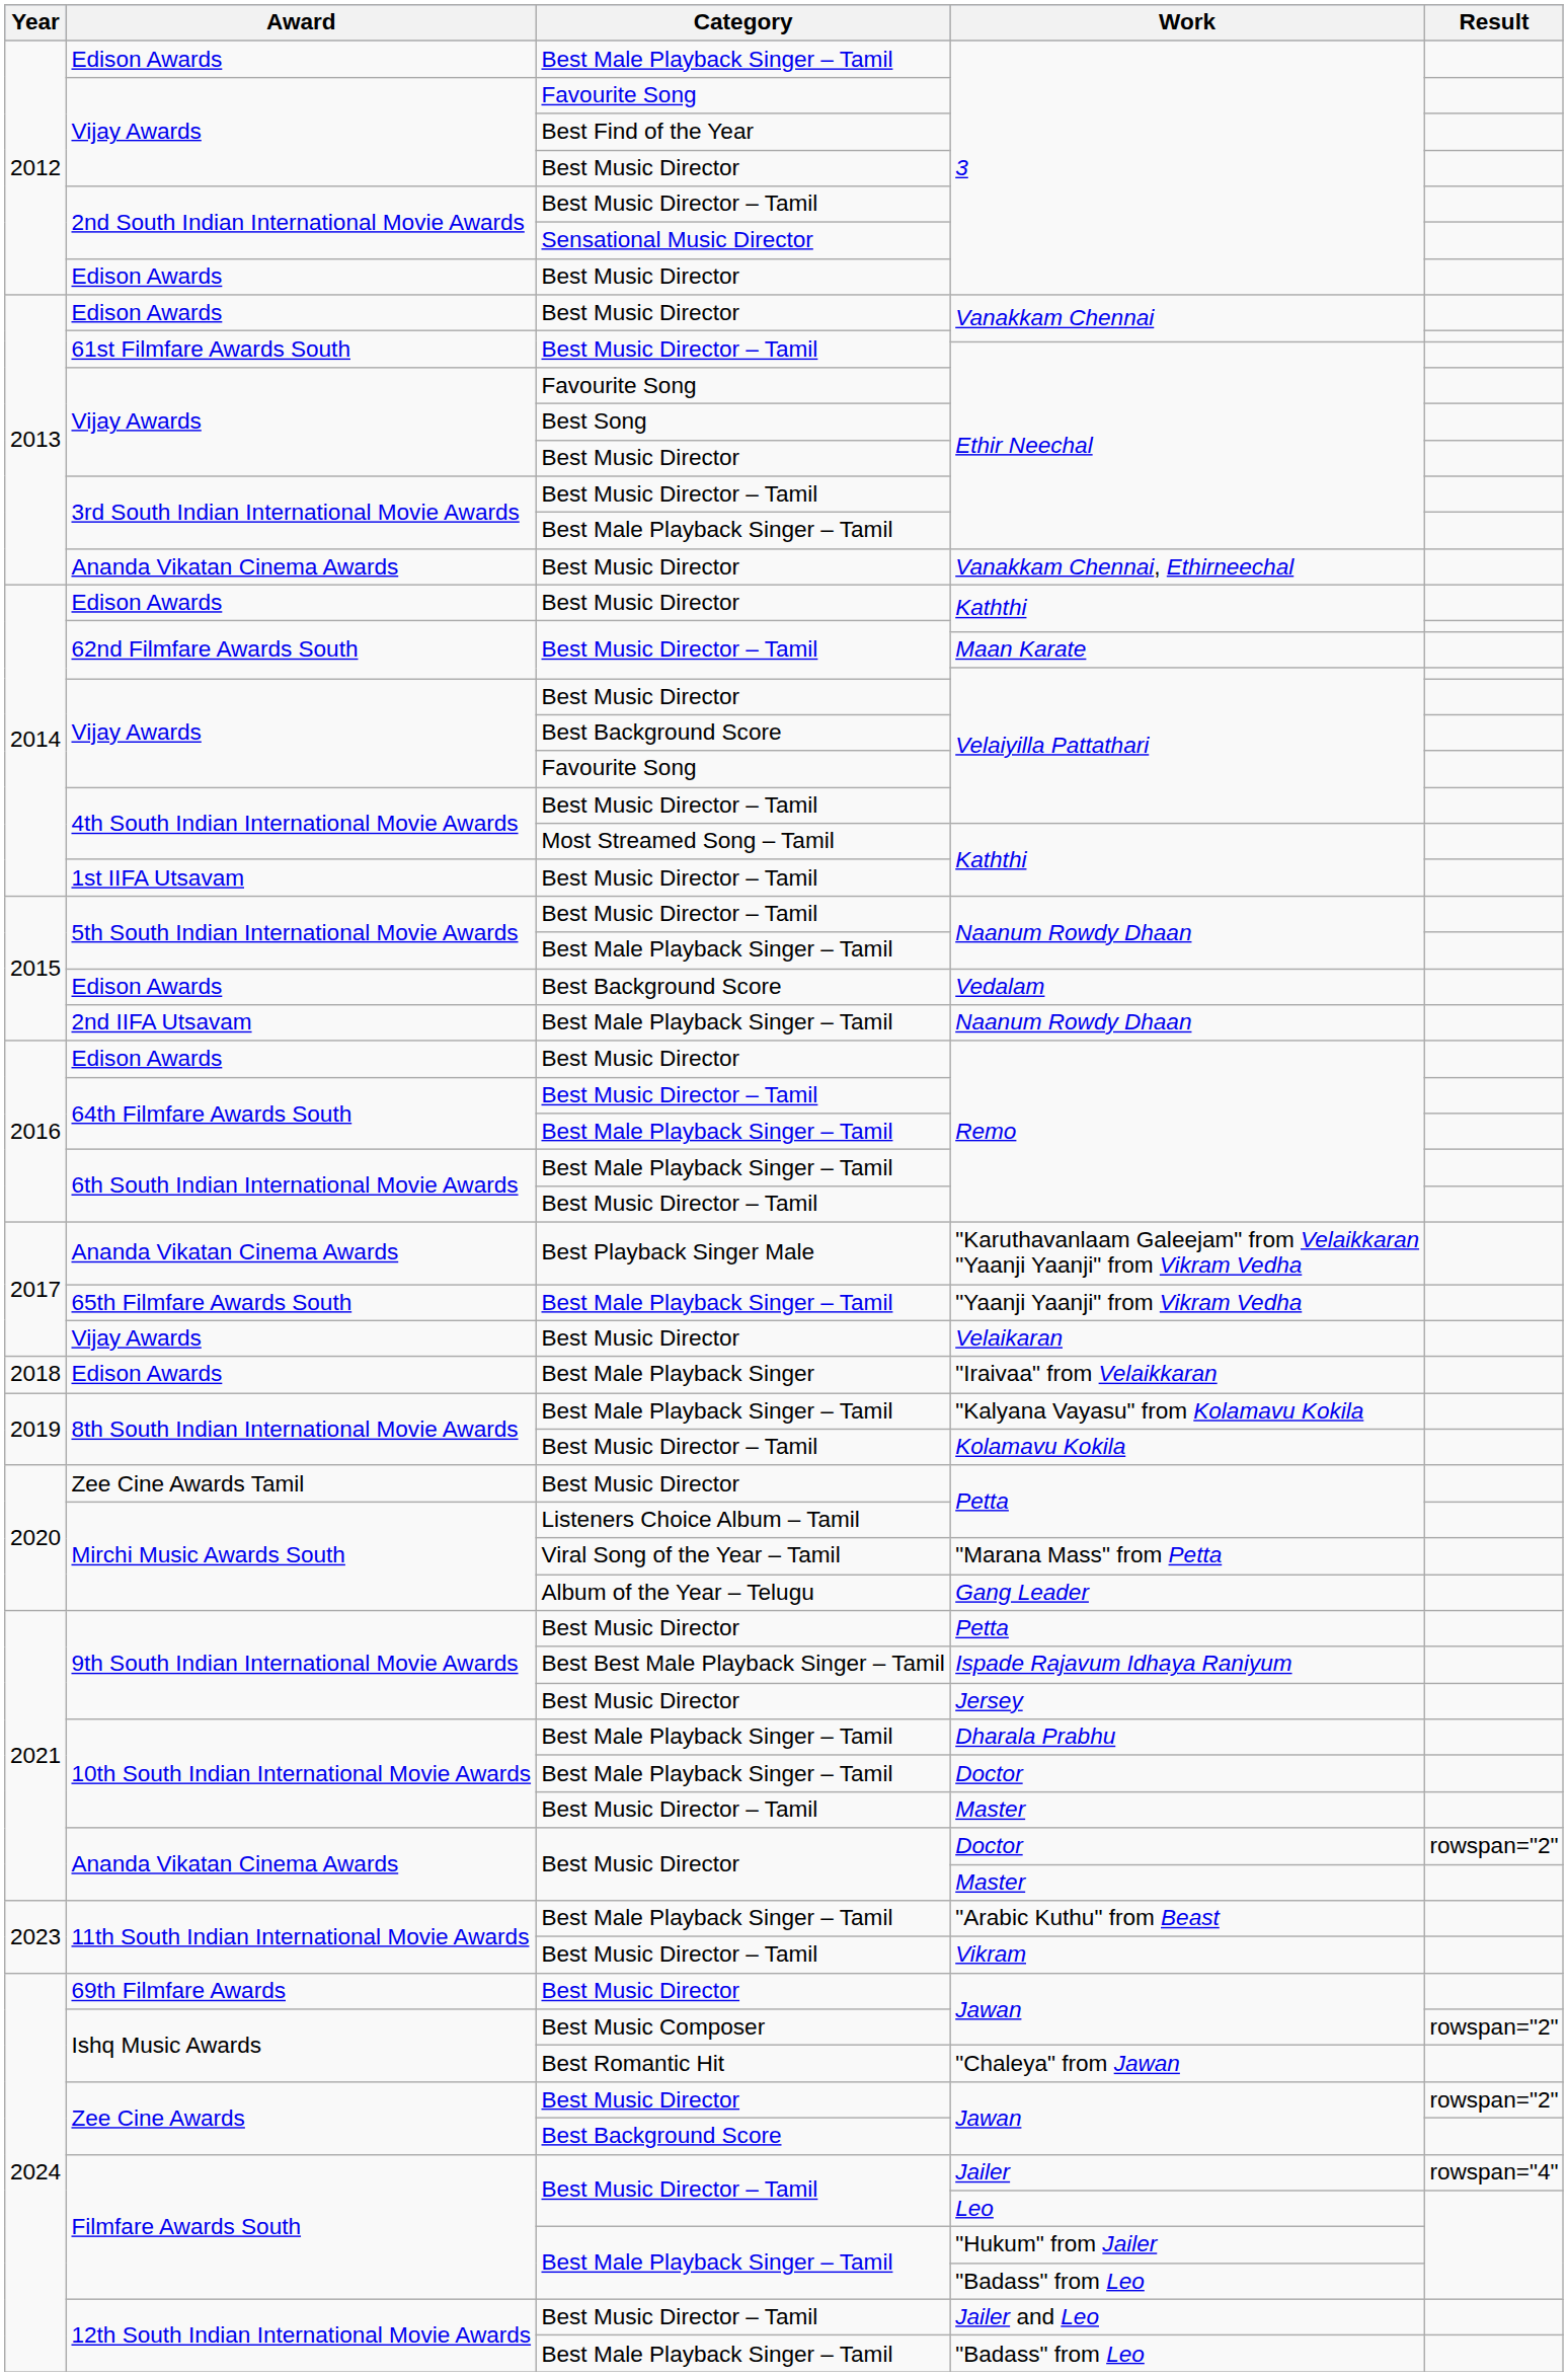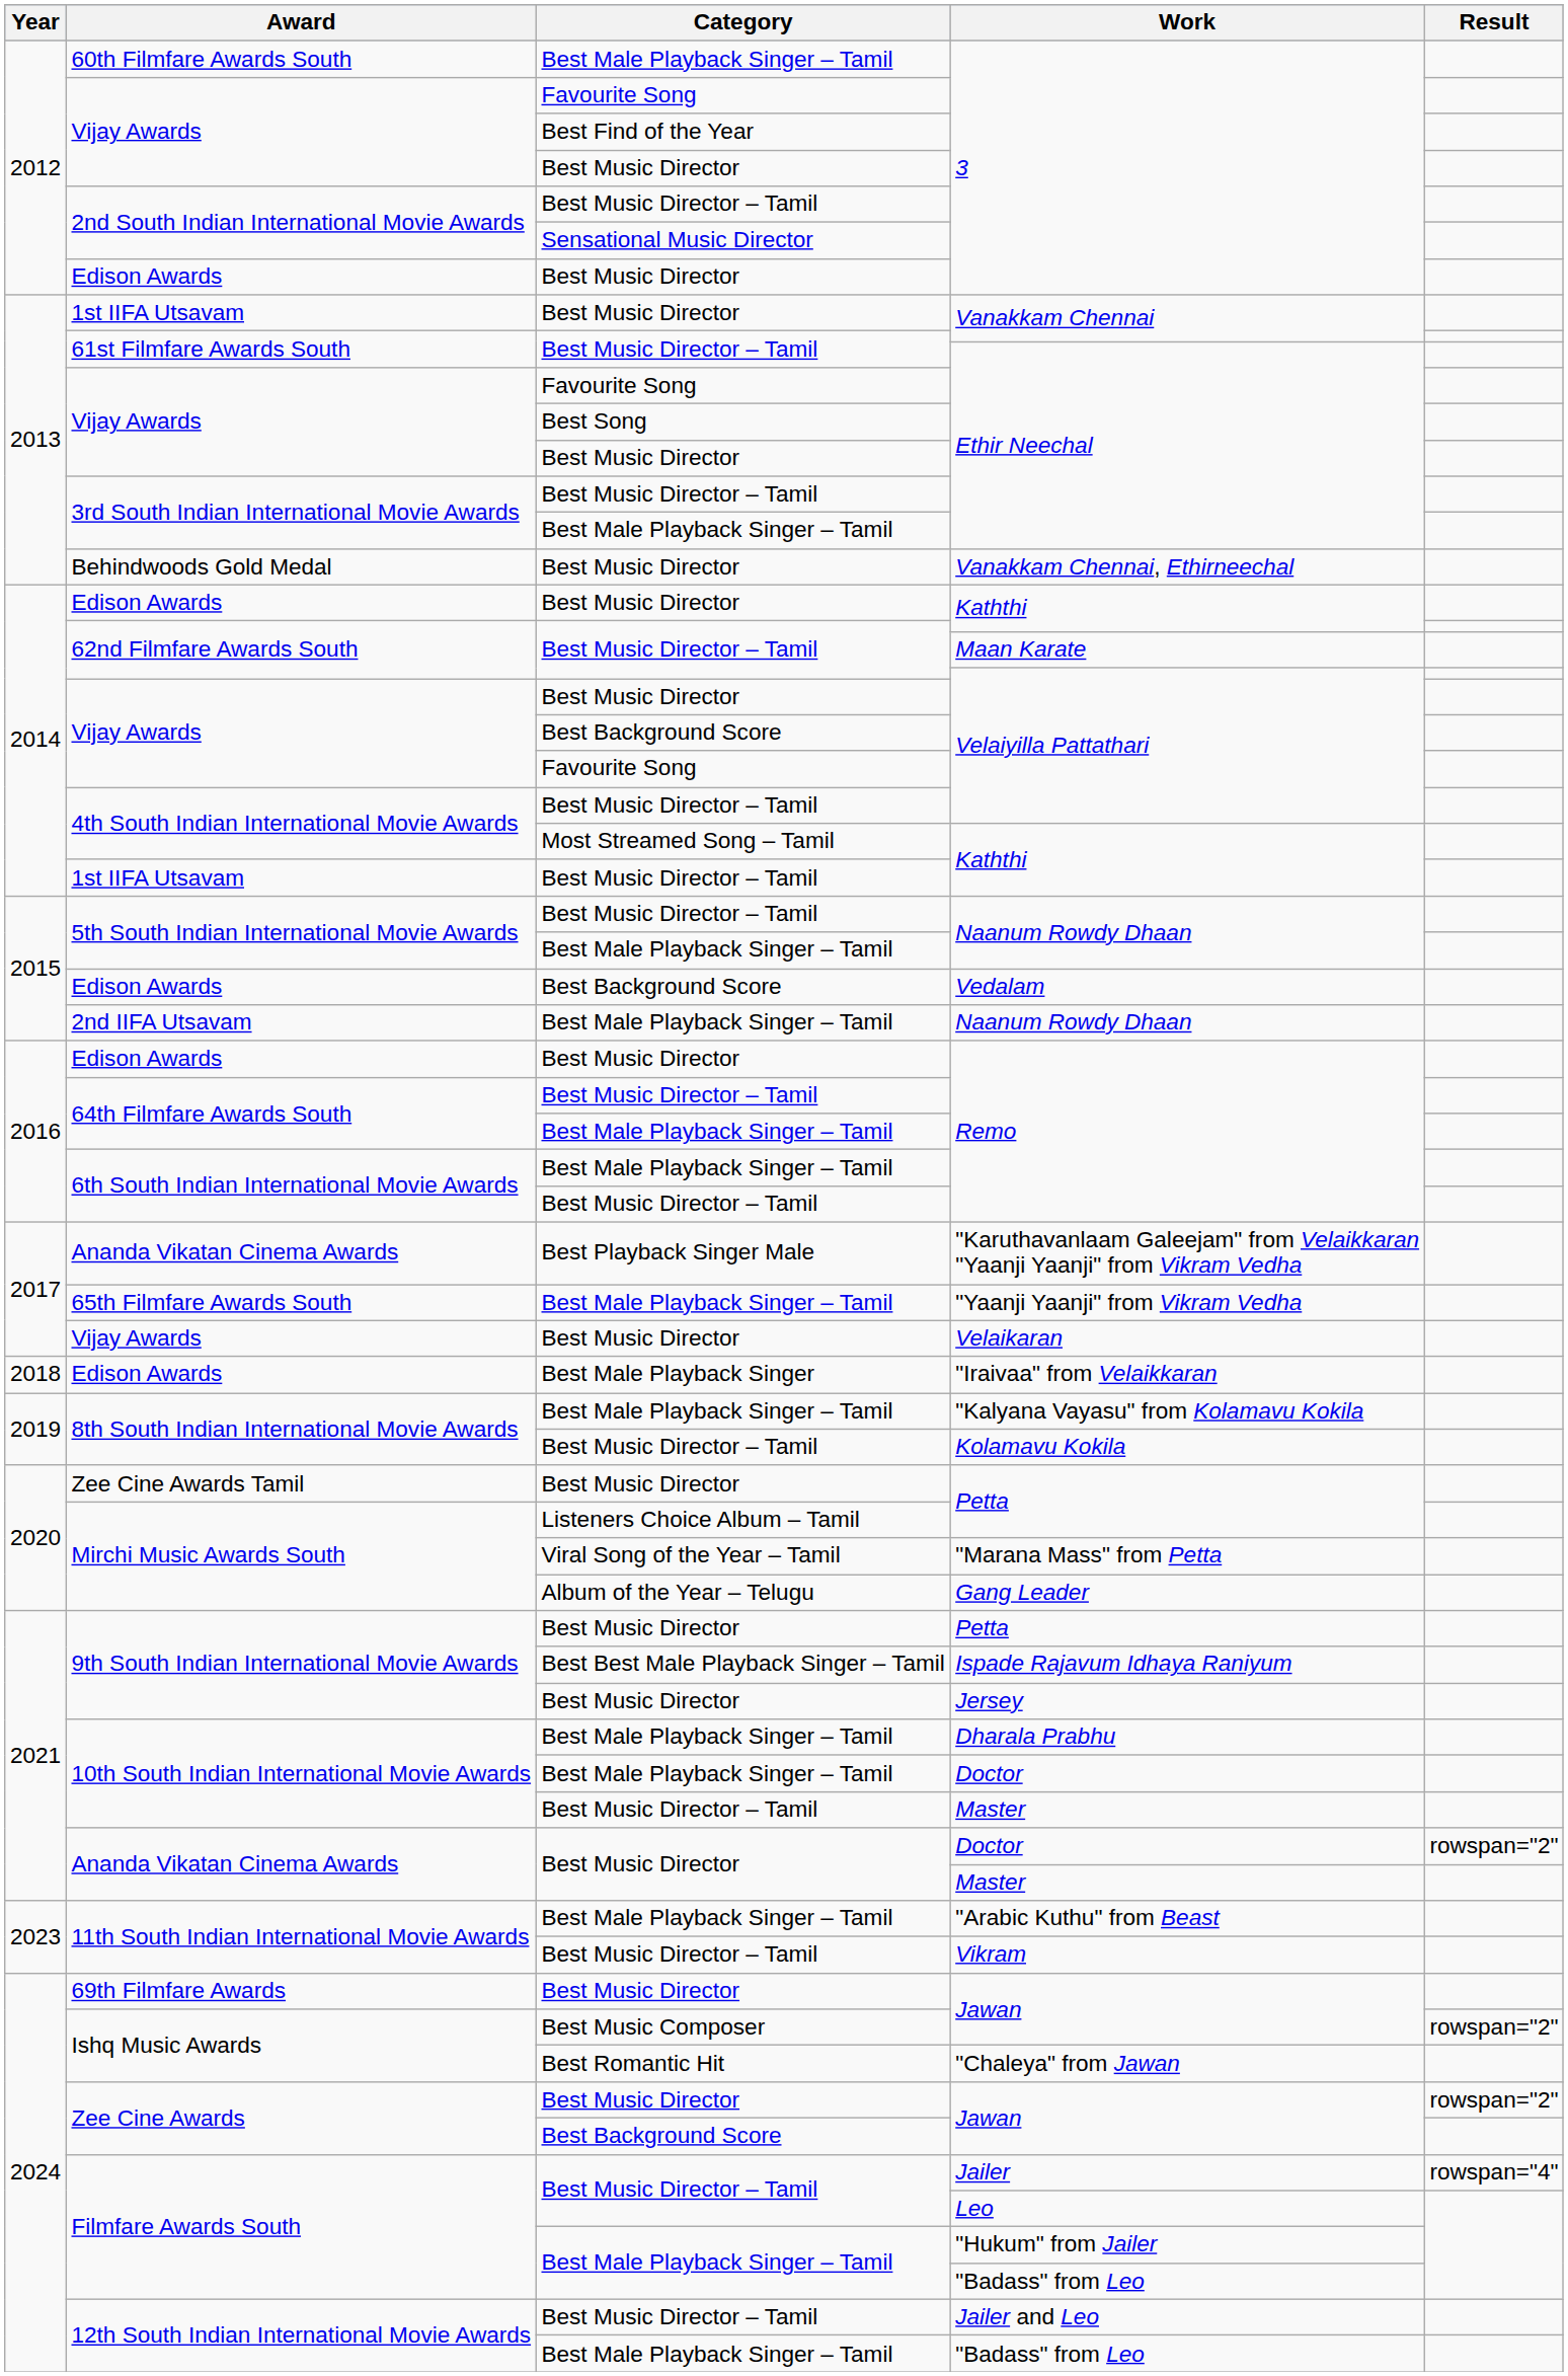Best Male Playback Singer – Tamil / 3 | Award: Edison Awards -> 60th Filmfare Awards South
Best Music Director / Vanakkam Chennai | Award: Edison Awards -> 1st IIFA Utsavam
Vanakkam Chennai, Ethirneechal | Award: Ananda Vikatan Cinema Awards -> Behindwoods Gold Medal
